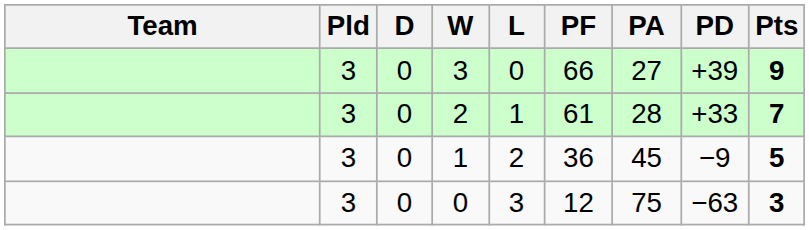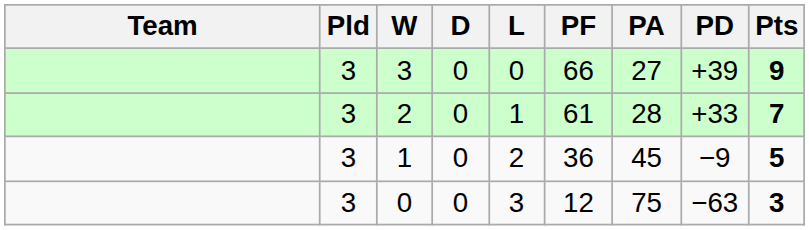columns swapped: W <-> D
